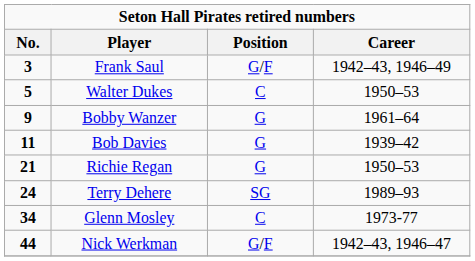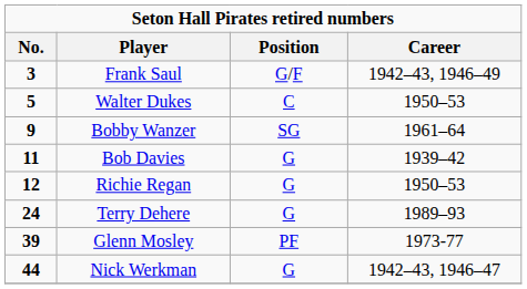Bobby Wanzer | Position: G -> SG
Richie Regan | No.: 21 -> 12
Terry Dehere | Position: SG -> G
Glenn Mosley | No.: 34 -> 39
Glenn Mosley | Position: C -> PF
Nick Werkman | Position: G/F -> G
